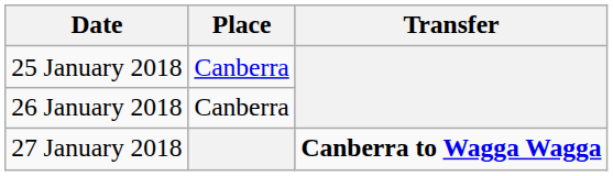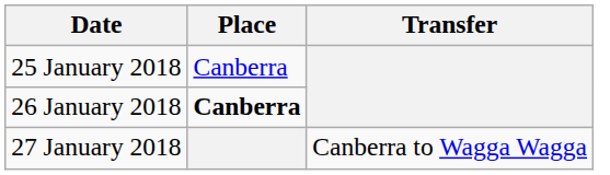26 January 2018 | Place: normal -> bold
27 January 2018 | Transfer: bold -> normal
